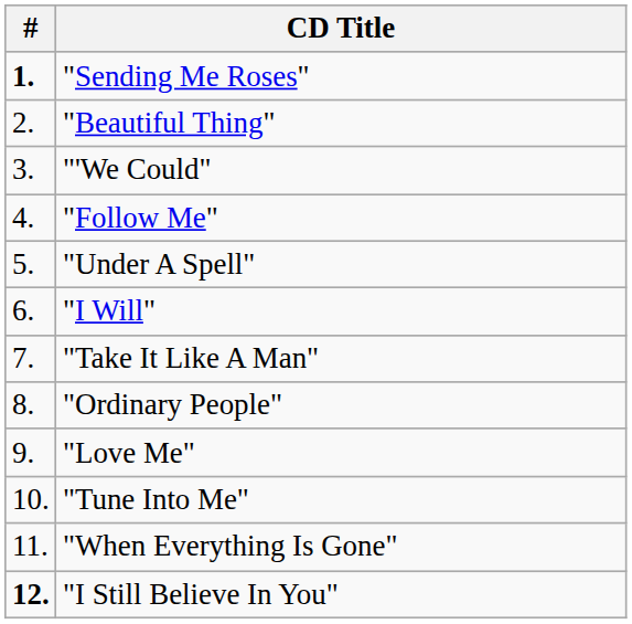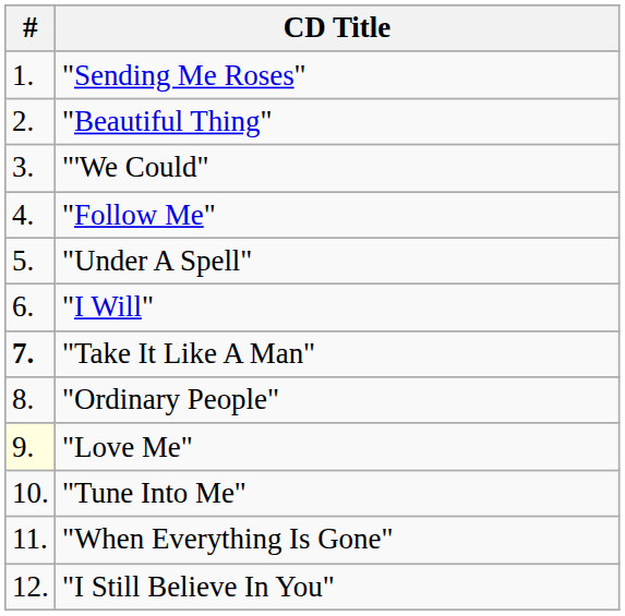"Sending Me Roses" | #: bold -> normal
"Take It Like A Man" | #: normal -> bold
"Love Me" | #: no background -> lightyellow background
"I Still Believe In You" | #: bold -> normal
